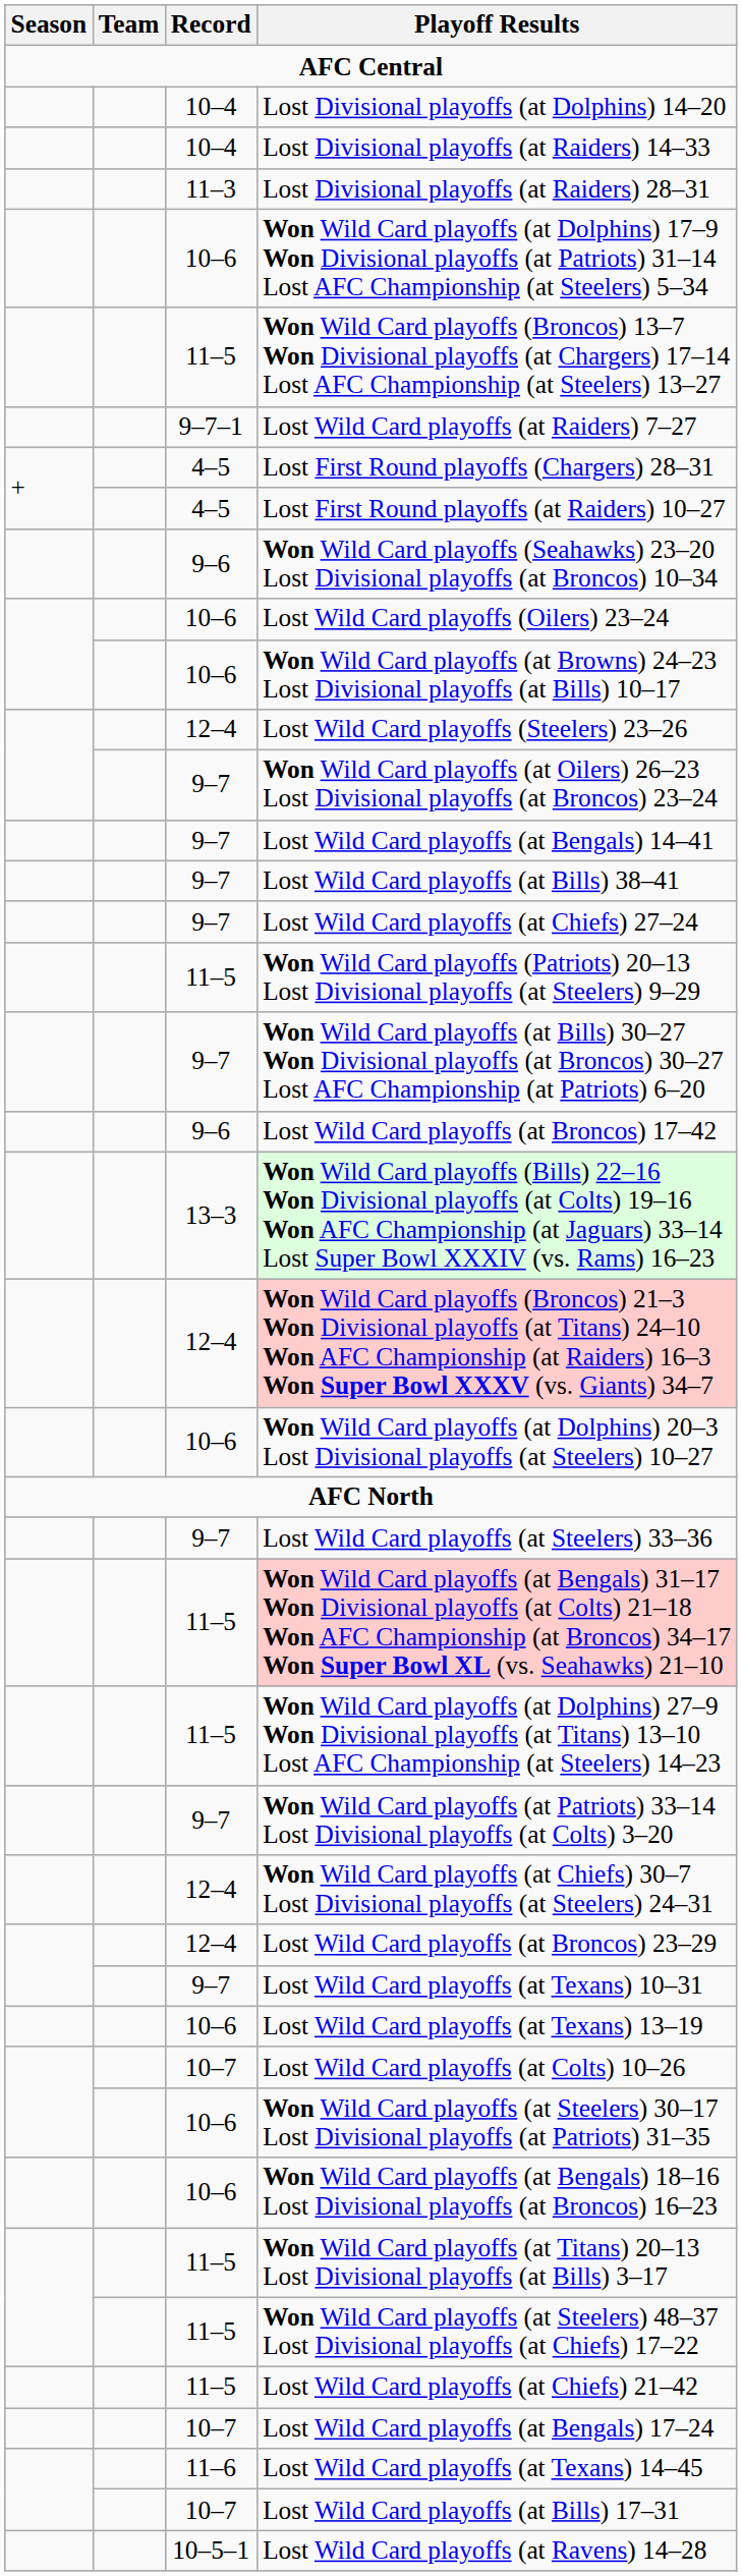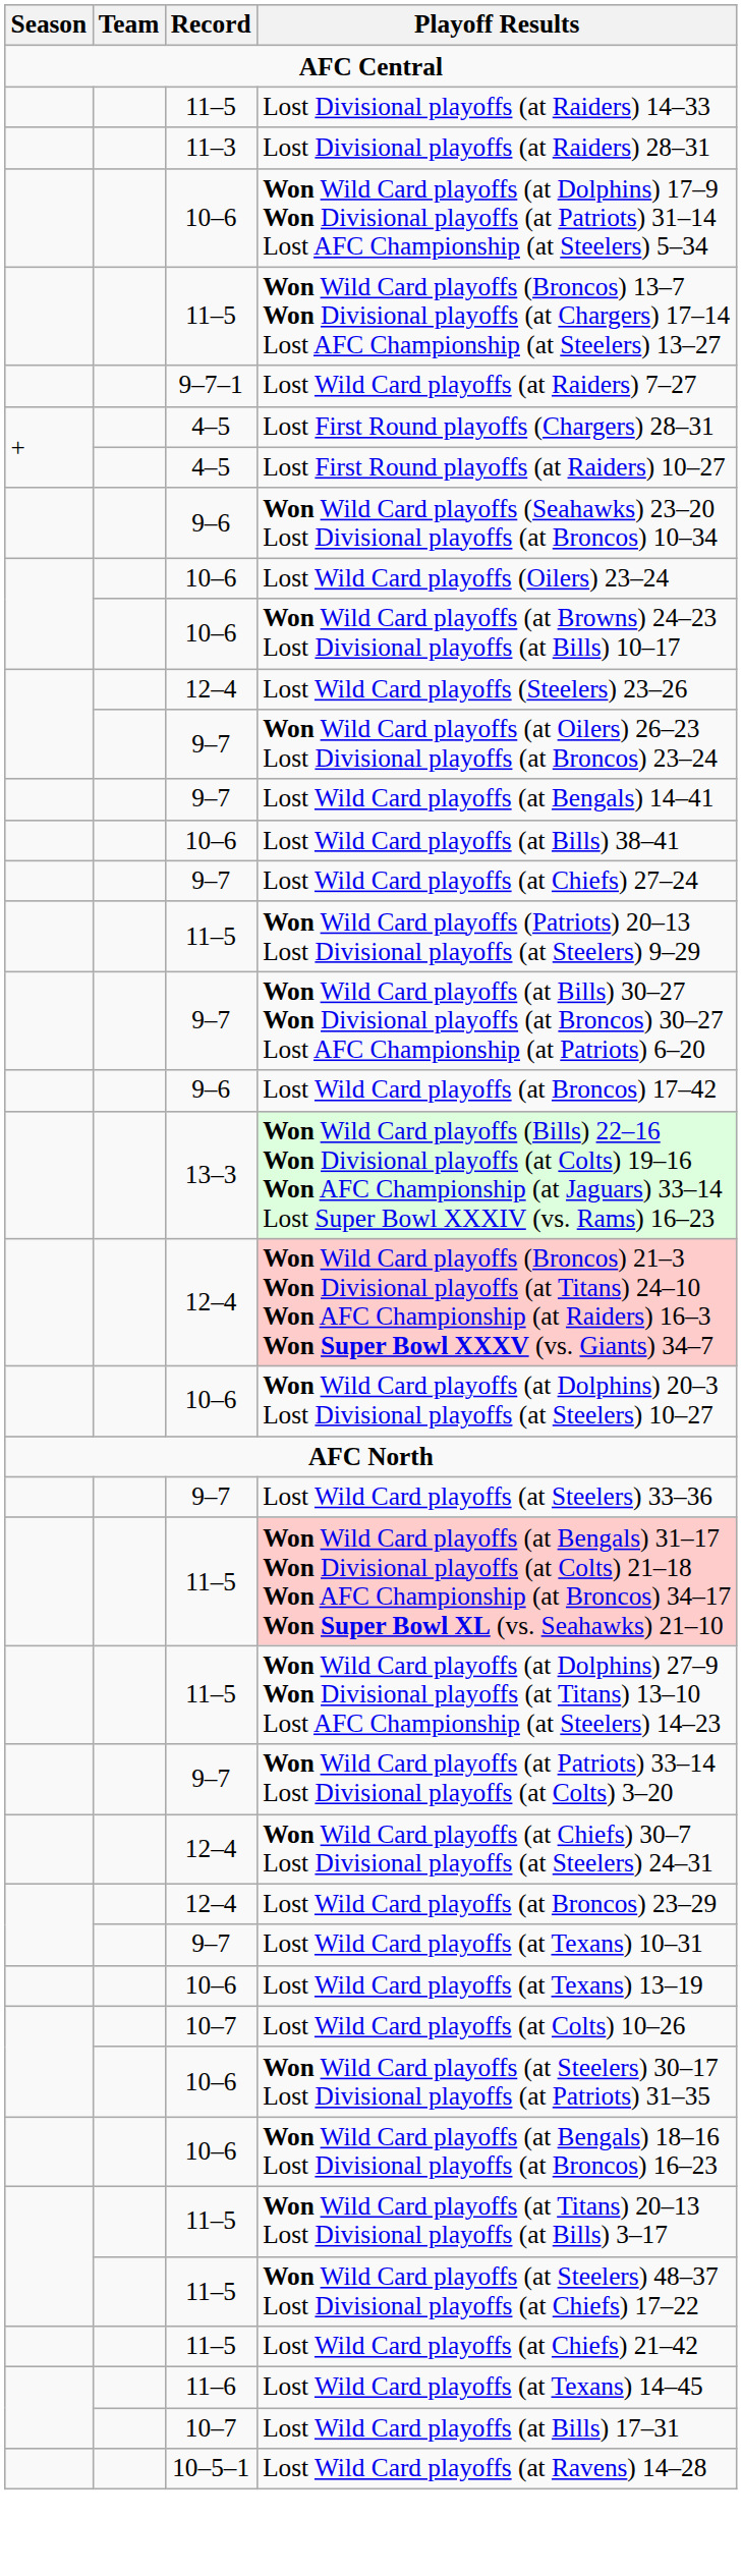- row: 10–4 | Lost Divisional playoffs (at Dolphins) 14–20
Lost Divisional playoffs (at Raiders) 14–33 | Record: 10–4 -> 11–5
Lost Wild Card playoffs (at Bills) 38–41 | Record: 9–7 -> 10–6
- row: 10–7 | Lost Wild Card playoffs (at Bengals) 17–24
